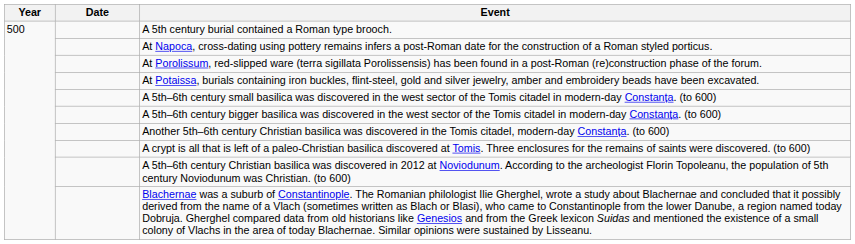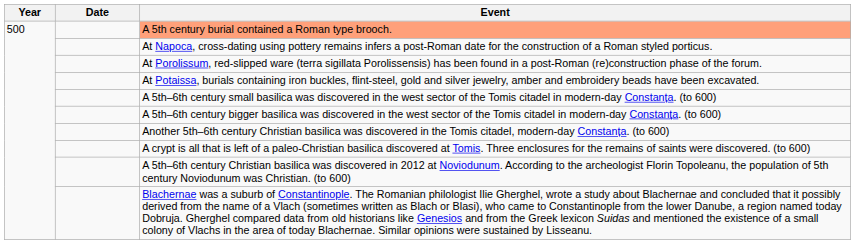A 5th century burial contained a Roman type brooch. | Event: no background -> lightsalmon background
